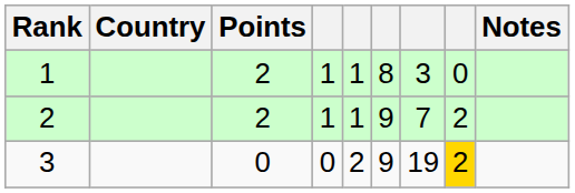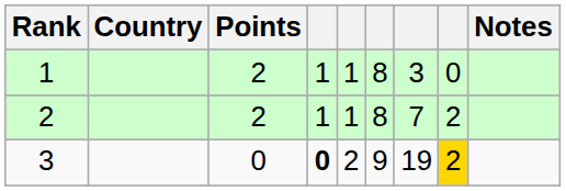row 3 | column 6: 9 -> 8
row 4 | column 4: normal -> bold
